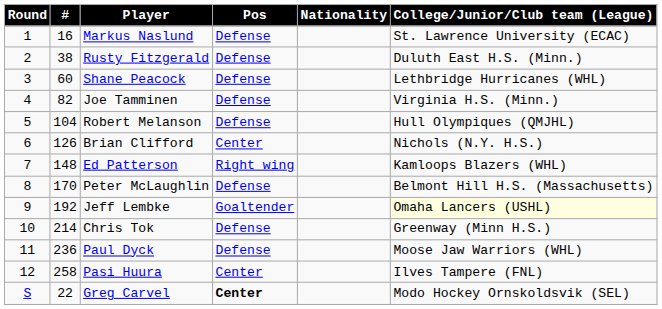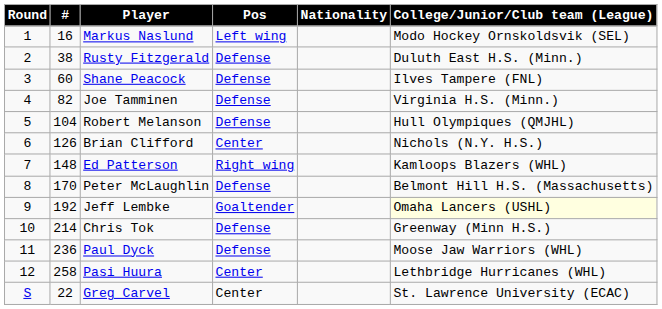Markus Naslund | Pos: Defense -> Left wing
Markus Naslund | College/Junior/Club team (League): St. Lawrence University (ECAC) -> Modo Hockey Ornskoldsvik (SEL)
Shane Peacock | College/Junior/Club team (League): Lethbridge Hurricanes (WHL) -> Ilves Tampere (FNL)
Pasi Huura | College/Junior/Club team (League): Ilves Tampere (FNL) -> Lethbridge Hurricanes (WHL)
Greg Carvel | Pos: bold -> normal
Greg Carvel | College/Junior/Club team (League): Modo Hockey Ornskoldsvik (SEL) -> St. Lawrence University (ECAC)
